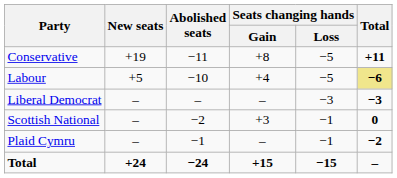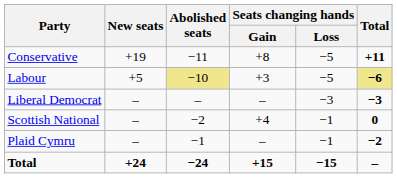Labour | Abolished seats: no background -> khaki background
Labour | Seats changing hands / Gain: +4 -> +3
Scottish National | Seats changing hands / Gain: +3 -> +4
